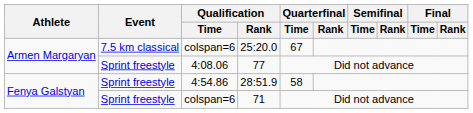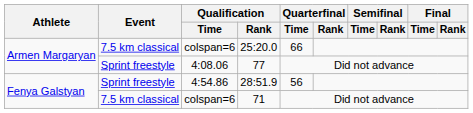25:20.0 | Quarterfinal / Time: 67 -> 66
28:51.9 | Quarterfinal / Time: 58 -> 56
71 | Event: Sprint freestyle -> 7.5 km classical
